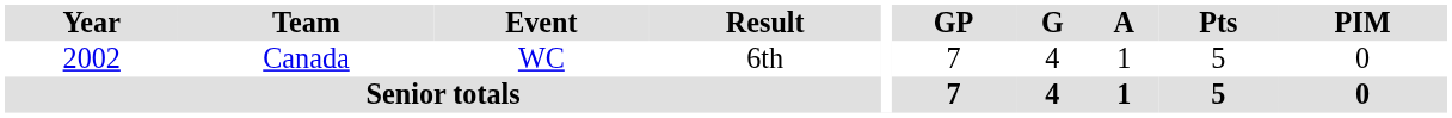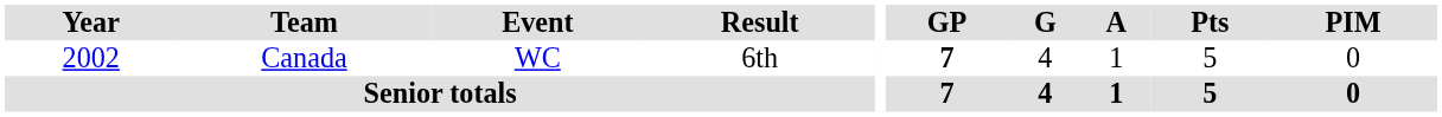Canada | GP: normal -> bold
